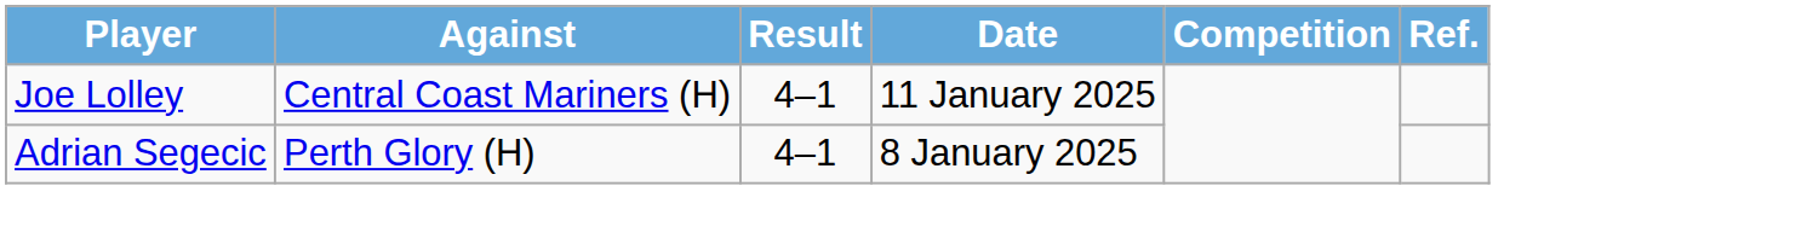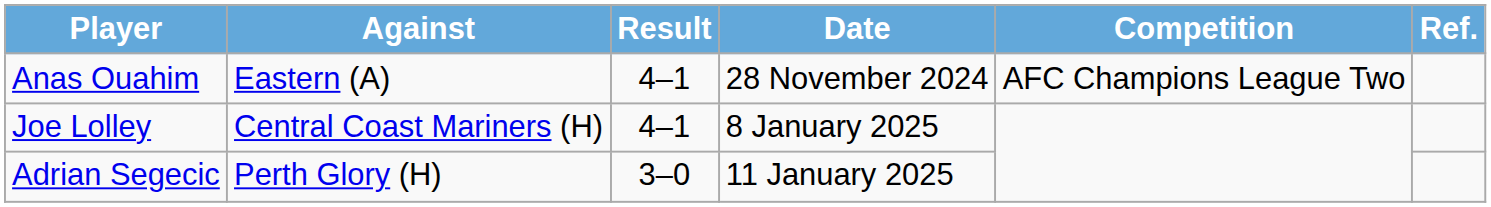+ row: Anas Ouahim | Eastern (A) | 4–1 | 28 November 2024 | AFC Champions League Two
Joe Lolley | Date: 11 January 2025 -> 8 January 2025
Adrian Segecic | Result: 4–1 -> 3–0
Adrian Segecic | Date: 8 January 2025 -> 11 January 2025
